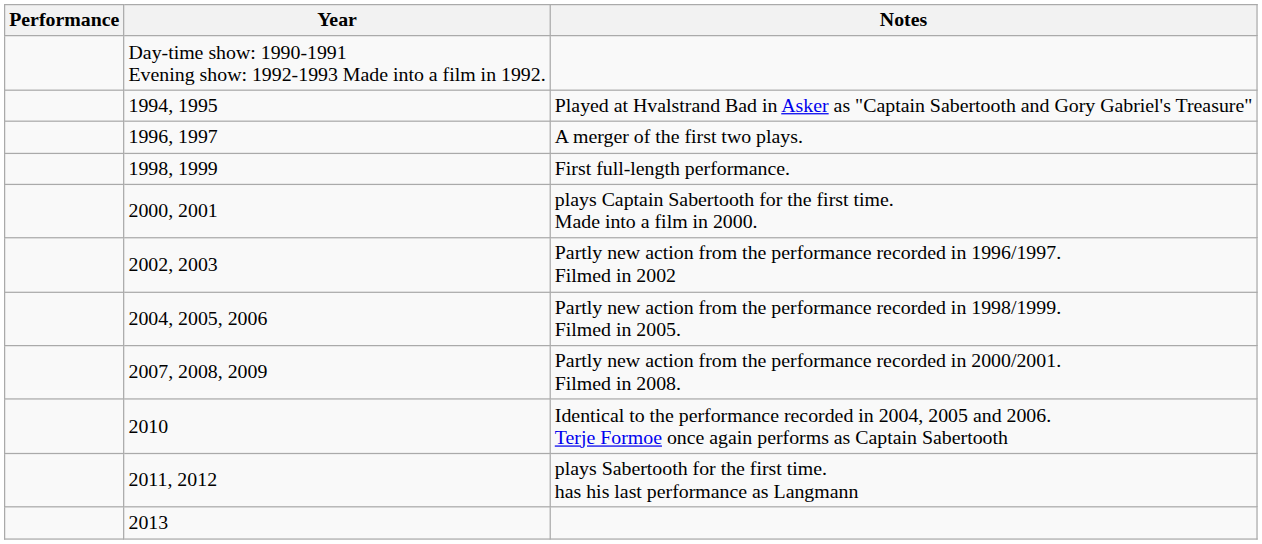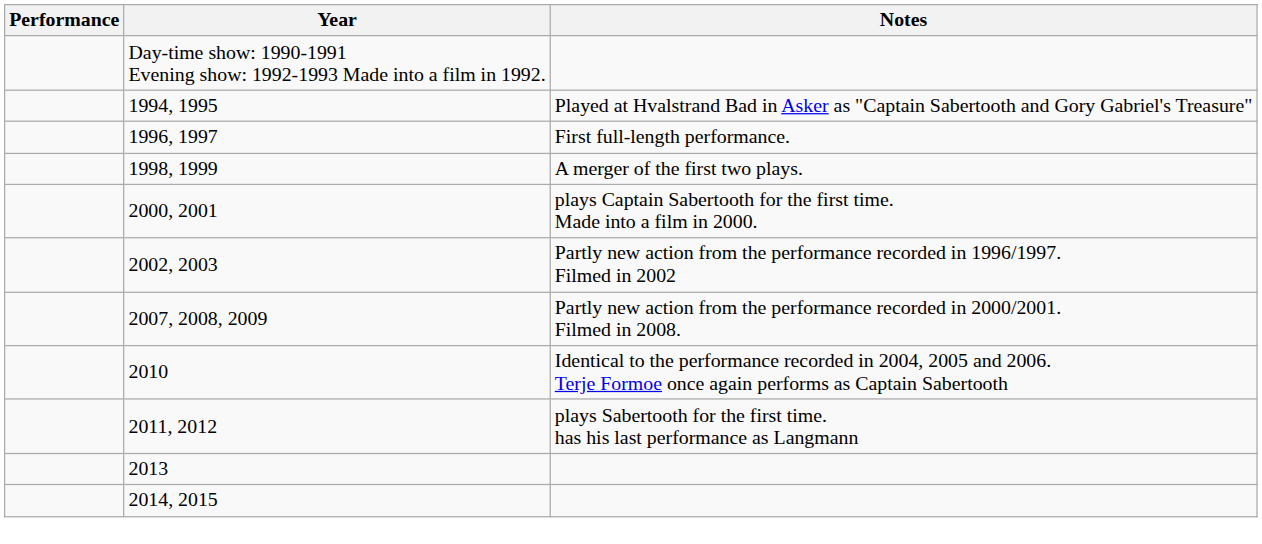1996, 1997 | Notes: A merger of the first two plays. -> First full-length performance.
1998, 1999 | Notes: First full-length performance. -> A merger of the first two plays.
- row: 2004, 2005, 2006 | Partly new action from the performance recorded in 1998/1999. Filmed in 2005.
+ row: 2014, 2015
